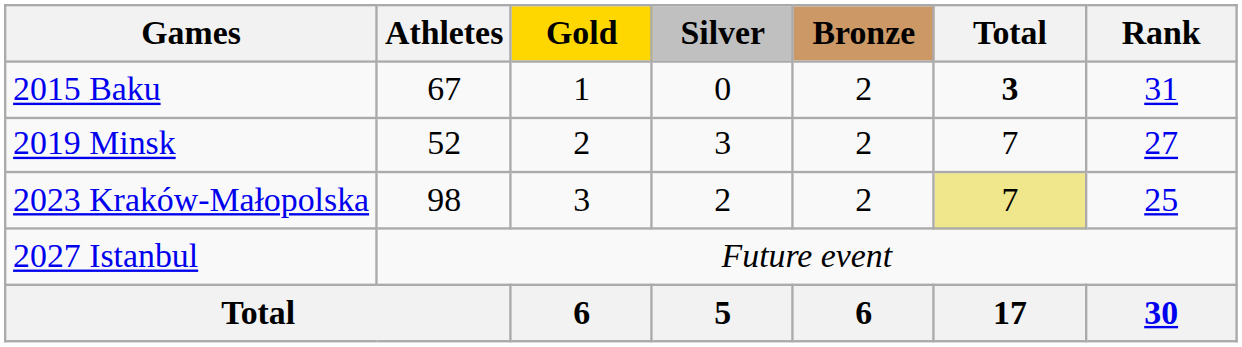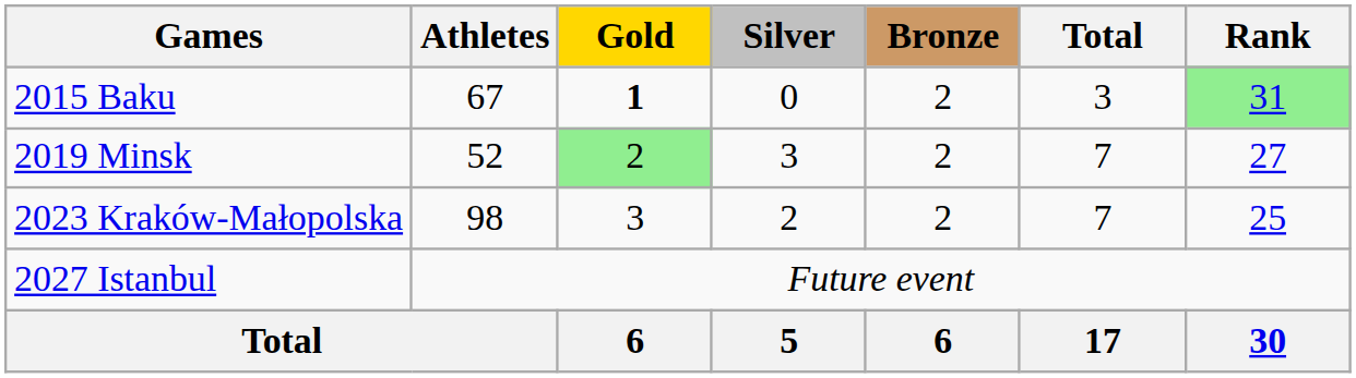2015 Baku | Gold: normal -> bold
2015 Baku | Total: bold -> normal
2015 Baku | Rank: no background -> lightgreen background
2019 Minsk | Gold: no background -> lightgreen background
2023 Kraków-Małopolska | Total: khaki background -> no background
